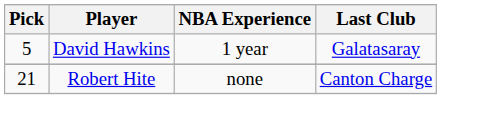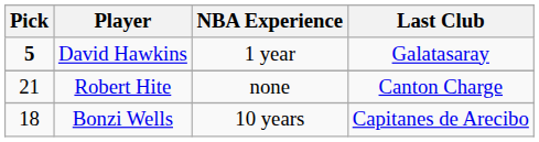David Hawkins | Pick: normal -> bold
+ row: 18 | Bonzi Wells | 10 years | Capitanes de Arecibo
